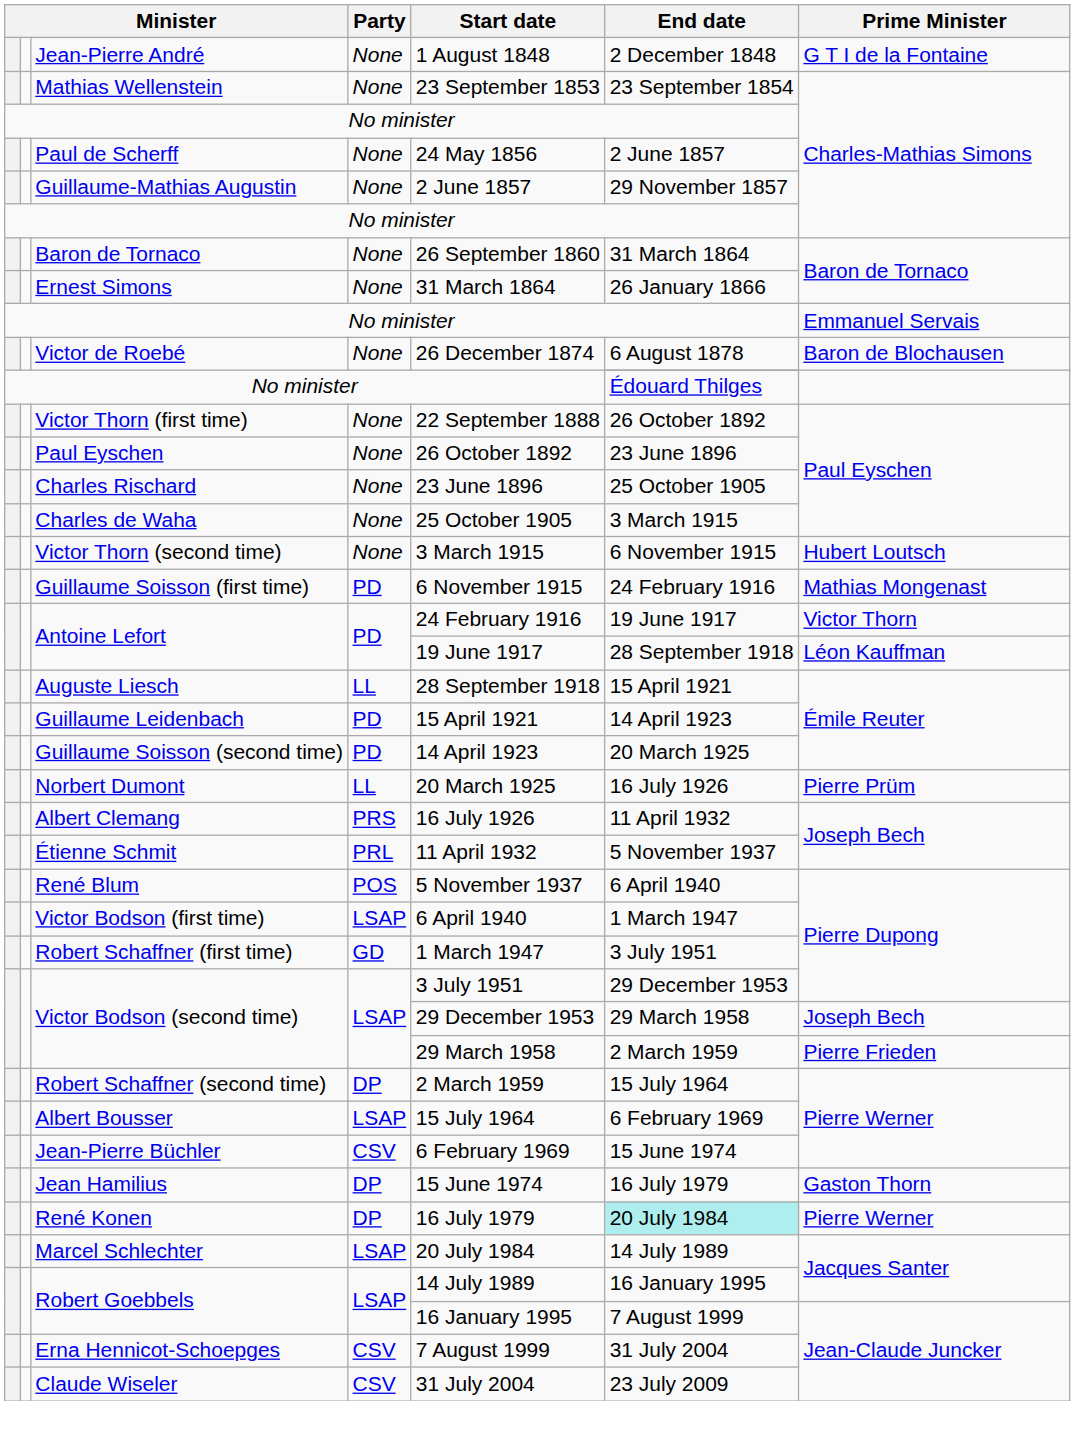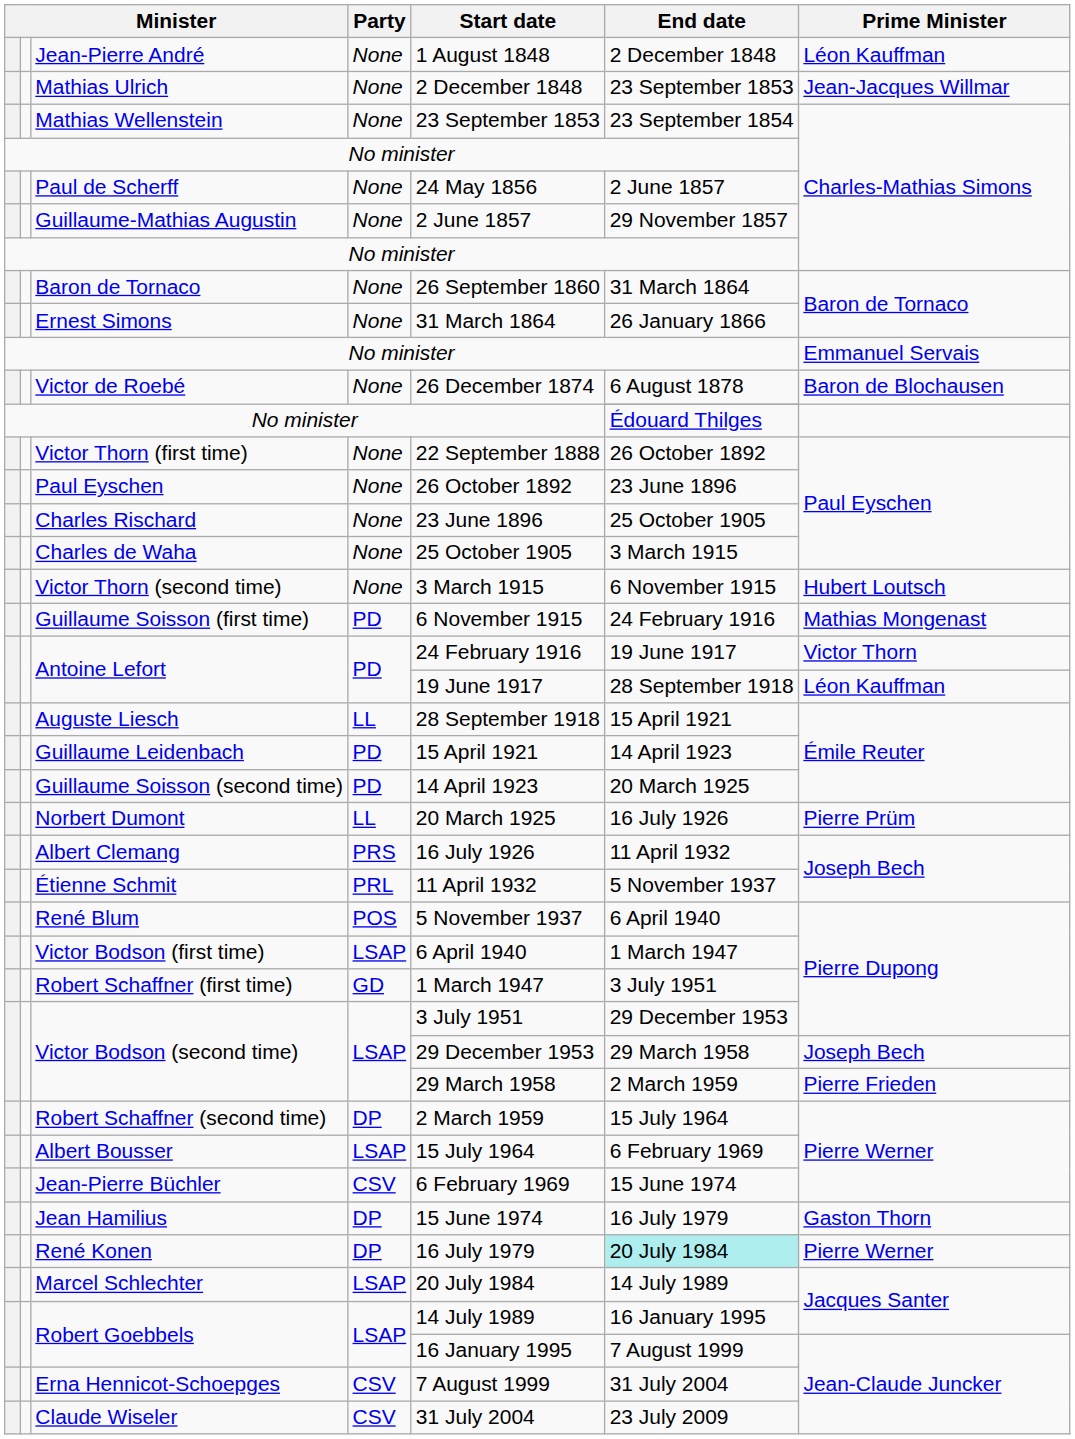Jean-Pierre André | Prime Minister: G T I de la Fontaine -> Léon Kauffman
+ row: Mathias Ulrich | None | 2 December 1848 | 23 September 1853 | Jean-Jacques Willmar
